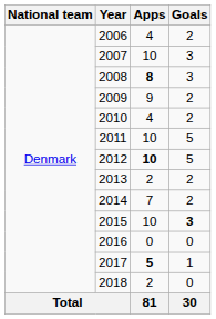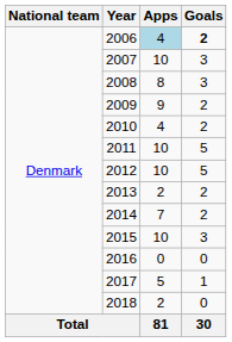2006 | Apps: no background -> lightblue background
2006 | Goals: normal -> bold
2008 | Apps: bold -> normal
2012 | Apps: bold -> normal
2015 | Goals: bold -> normal
2017 | Apps: bold -> normal
